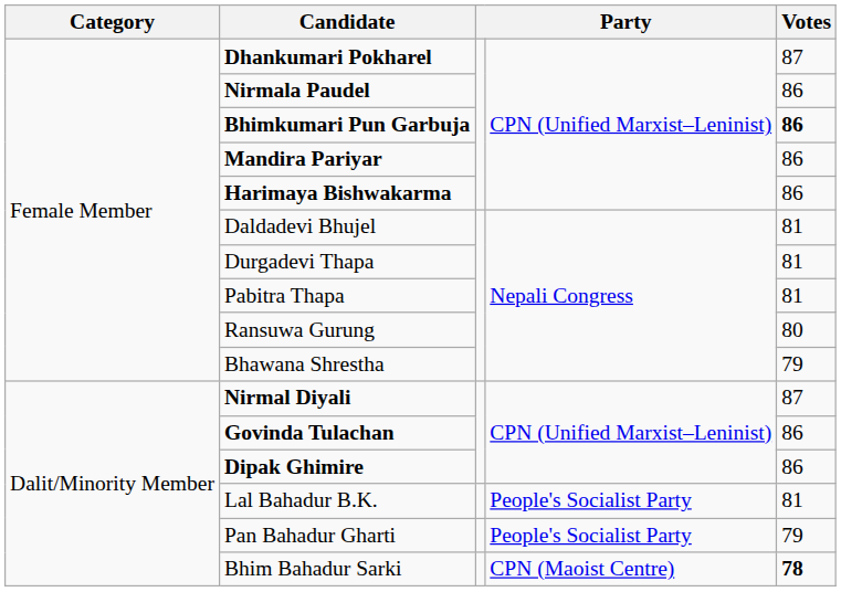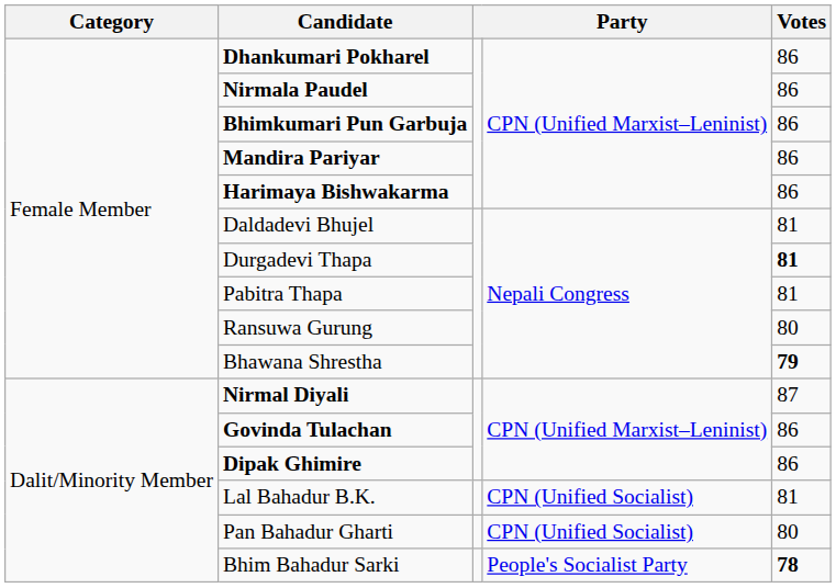Dhankumari Pokharel | Votes: 87 -> 86
Bhimkumari Pun Garbuja | Votes: bold -> normal
Durgadevi Thapa | Votes: normal -> bold
Bhawana Shrestha | Votes: normal -> bold
Lal Bahadur B.K. | column 4: People's Socialist Party -> CPN (Unified Socialist)
Pan Bahadur Gharti | column 4: People's Socialist Party -> CPN (Unified Socialist)
Pan Bahadur Gharti | Votes: 79 -> 80
Bhim Bahadur Sarki | column 4: CPN (Maoist Centre) -> People's Socialist Party
